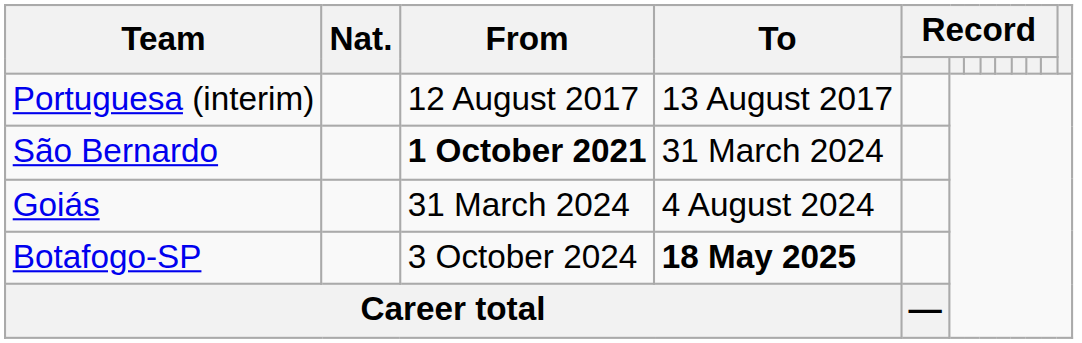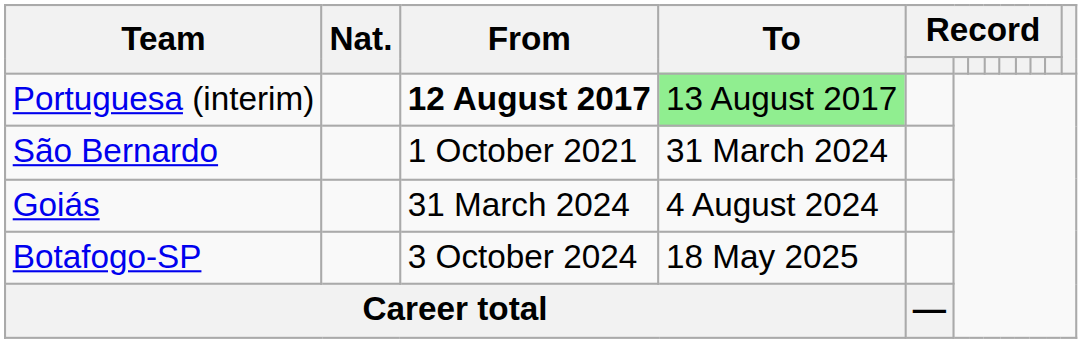Portuguesa (interim) | From: normal -> bold
Portuguesa (interim) | To: no background -> lightgreen background
São Bernardo | From: bold -> normal
Botafogo-SP | To: bold -> normal
